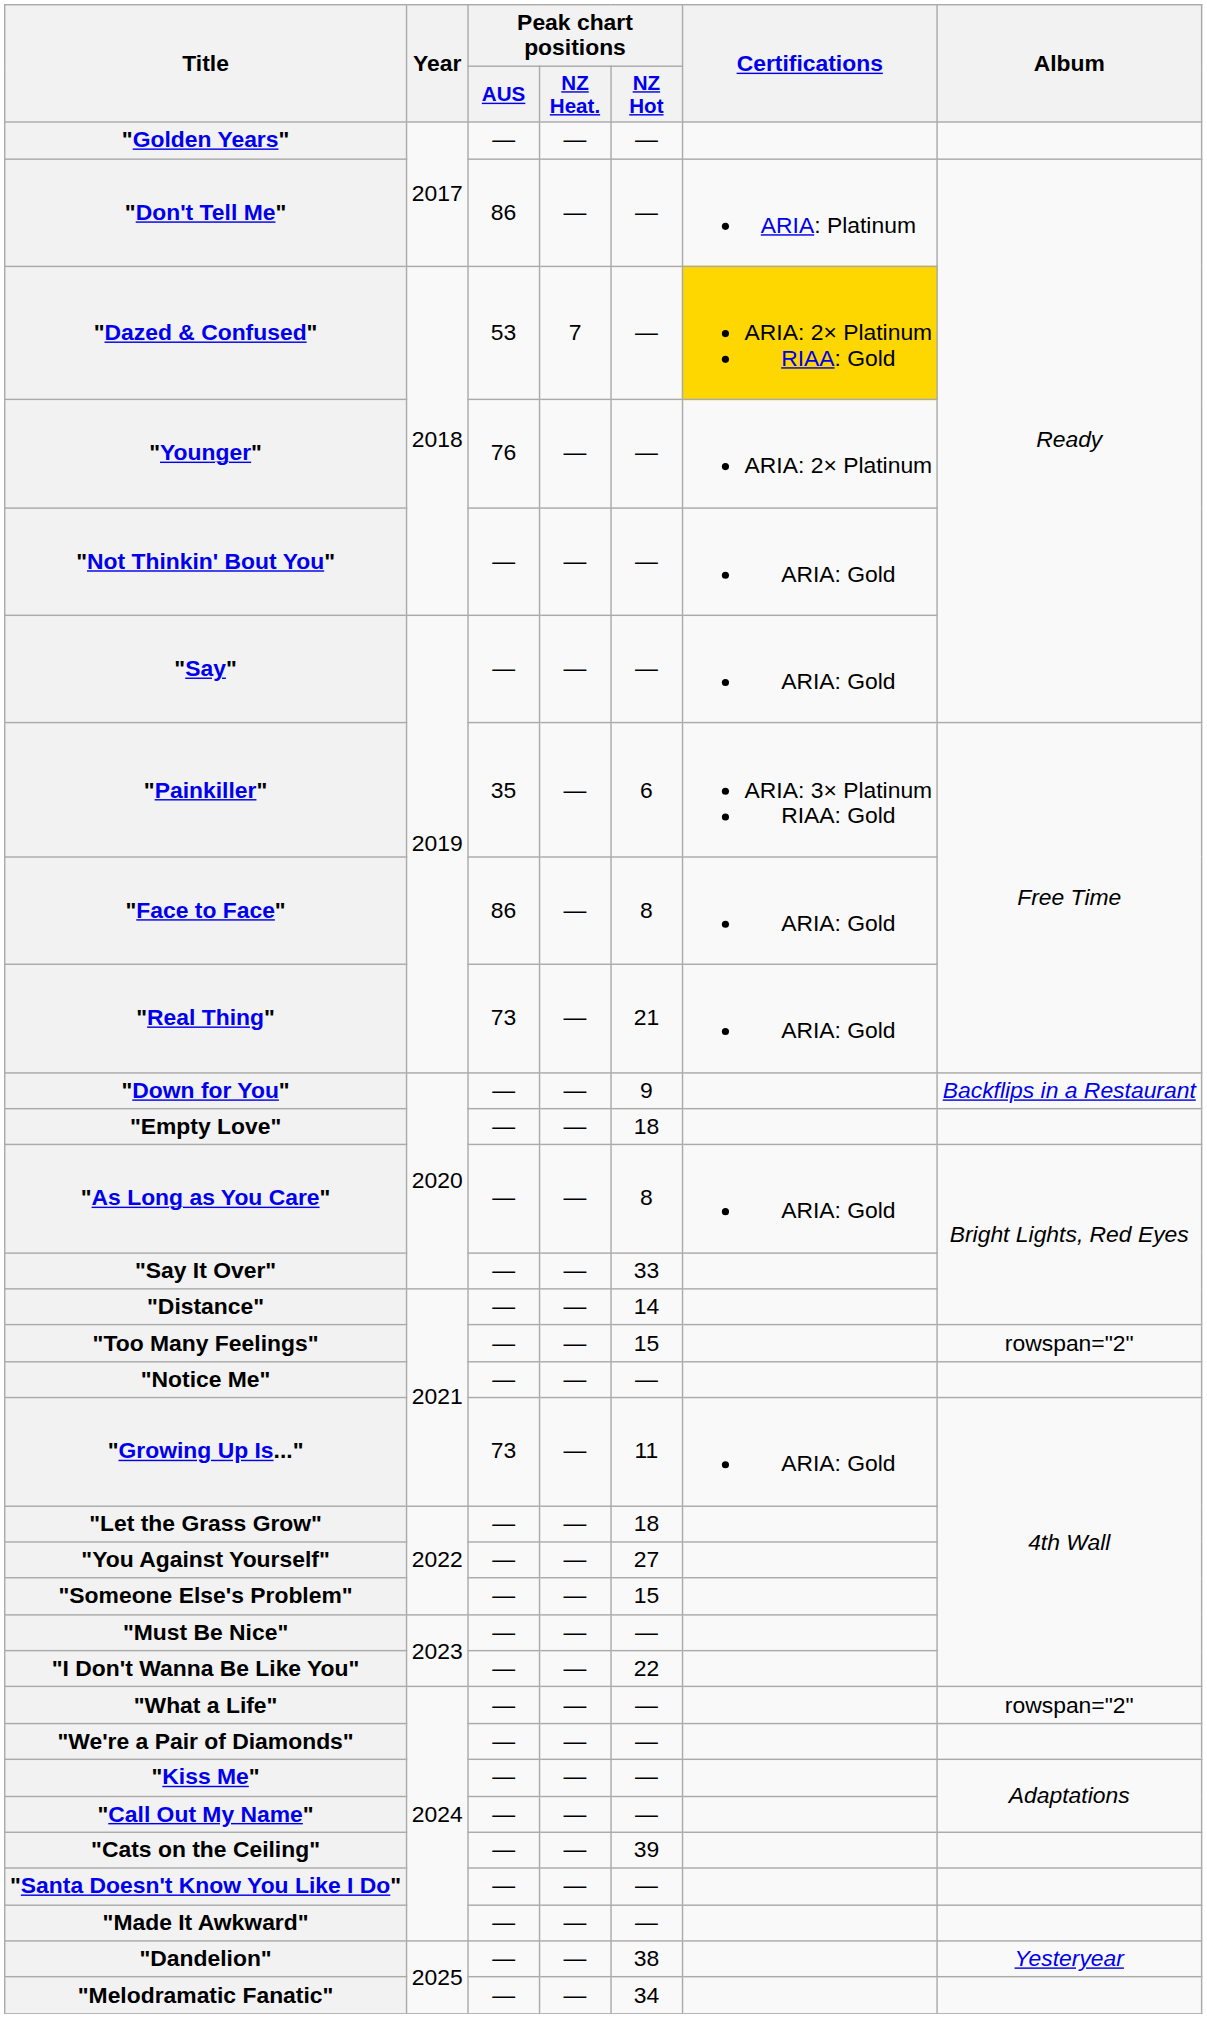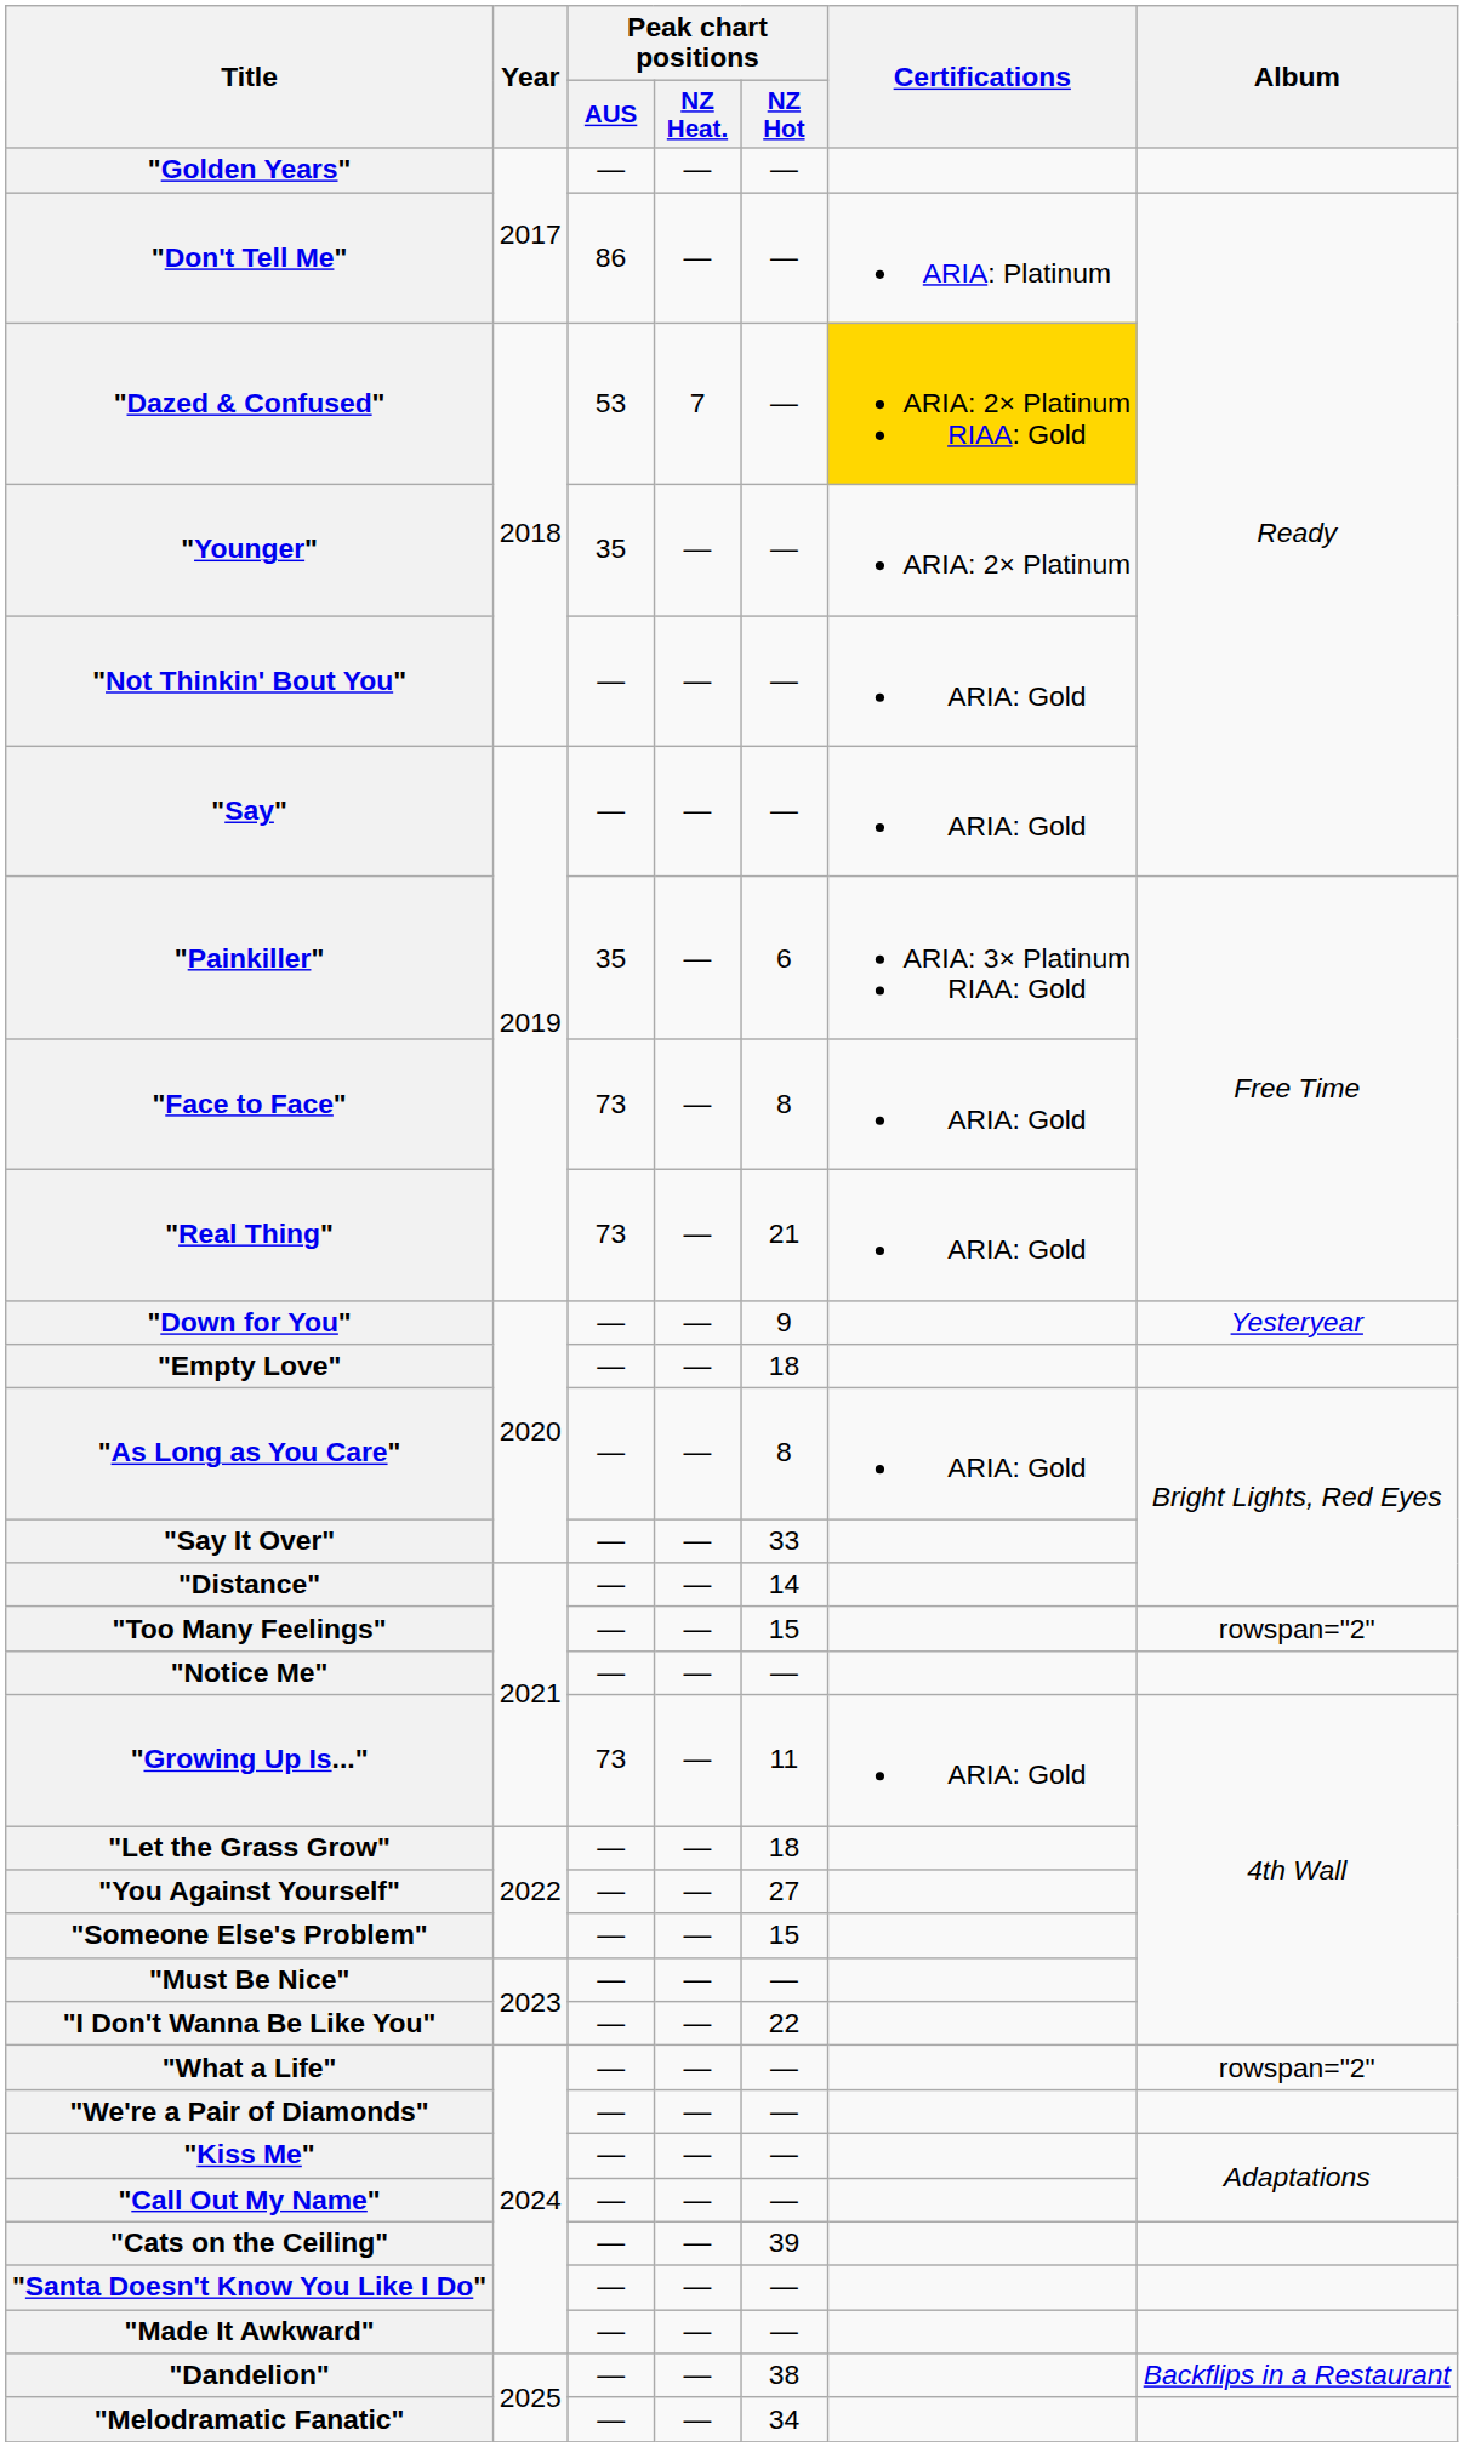"Younger" | Peak chart positions / AUS: 76 -> 35
"Face to Face" | Peak chart positions / AUS: 86 -> 73
"Down for You" | Album: Backflips in a Restaurant -> Yesteryear
"Dandelion" | Album: Yesteryear -> Backflips in a Restaurant
